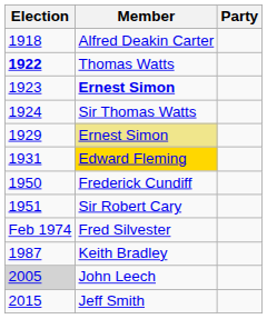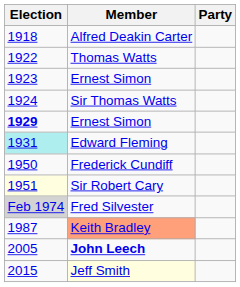Thomas Watts | Election: bold -> normal
1923 / Ernest Simon | Member: bold -> normal
1929 / Ernest Simon | Election: normal -> bold
1929 / Ernest Simon | Member: khaki background -> no background
Edward Fleming | Election: no background -> paleturquoise background
Edward Fleming | Member: gold background -> no background
Sir Robert Cary | Election: no background -> lightyellow background
Fred Silvester | Election: no background -> lightgrey background
Keith Bradley | Member: no background -> lightsalmon background
John Leech | Election: lightgrey background -> no background
John Leech | Member: normal -> bold
Jeff Smith | Member: no background -> lightyellow background
